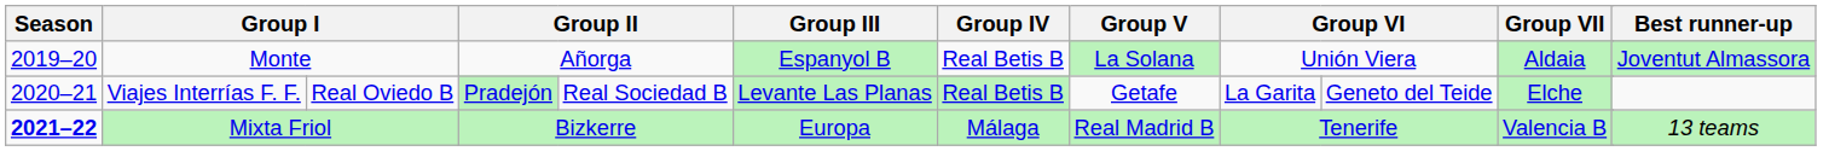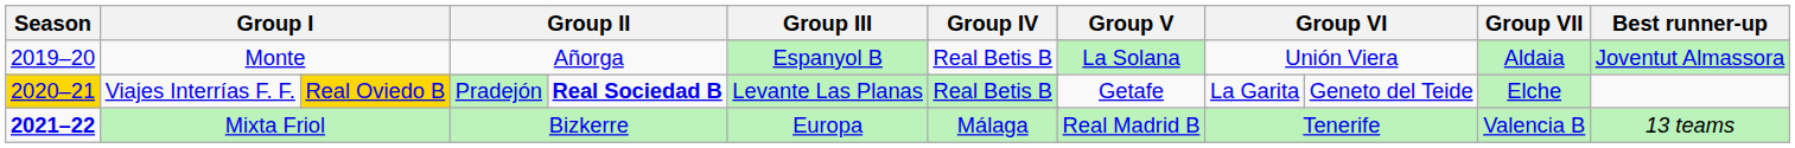Viajes Interrías F. F. | Season: no background -> gold background
Viajes Interrías F. F. | column 3: no background -> gold background
Viajes Interrías F. F. | column 5: normal -> bold
